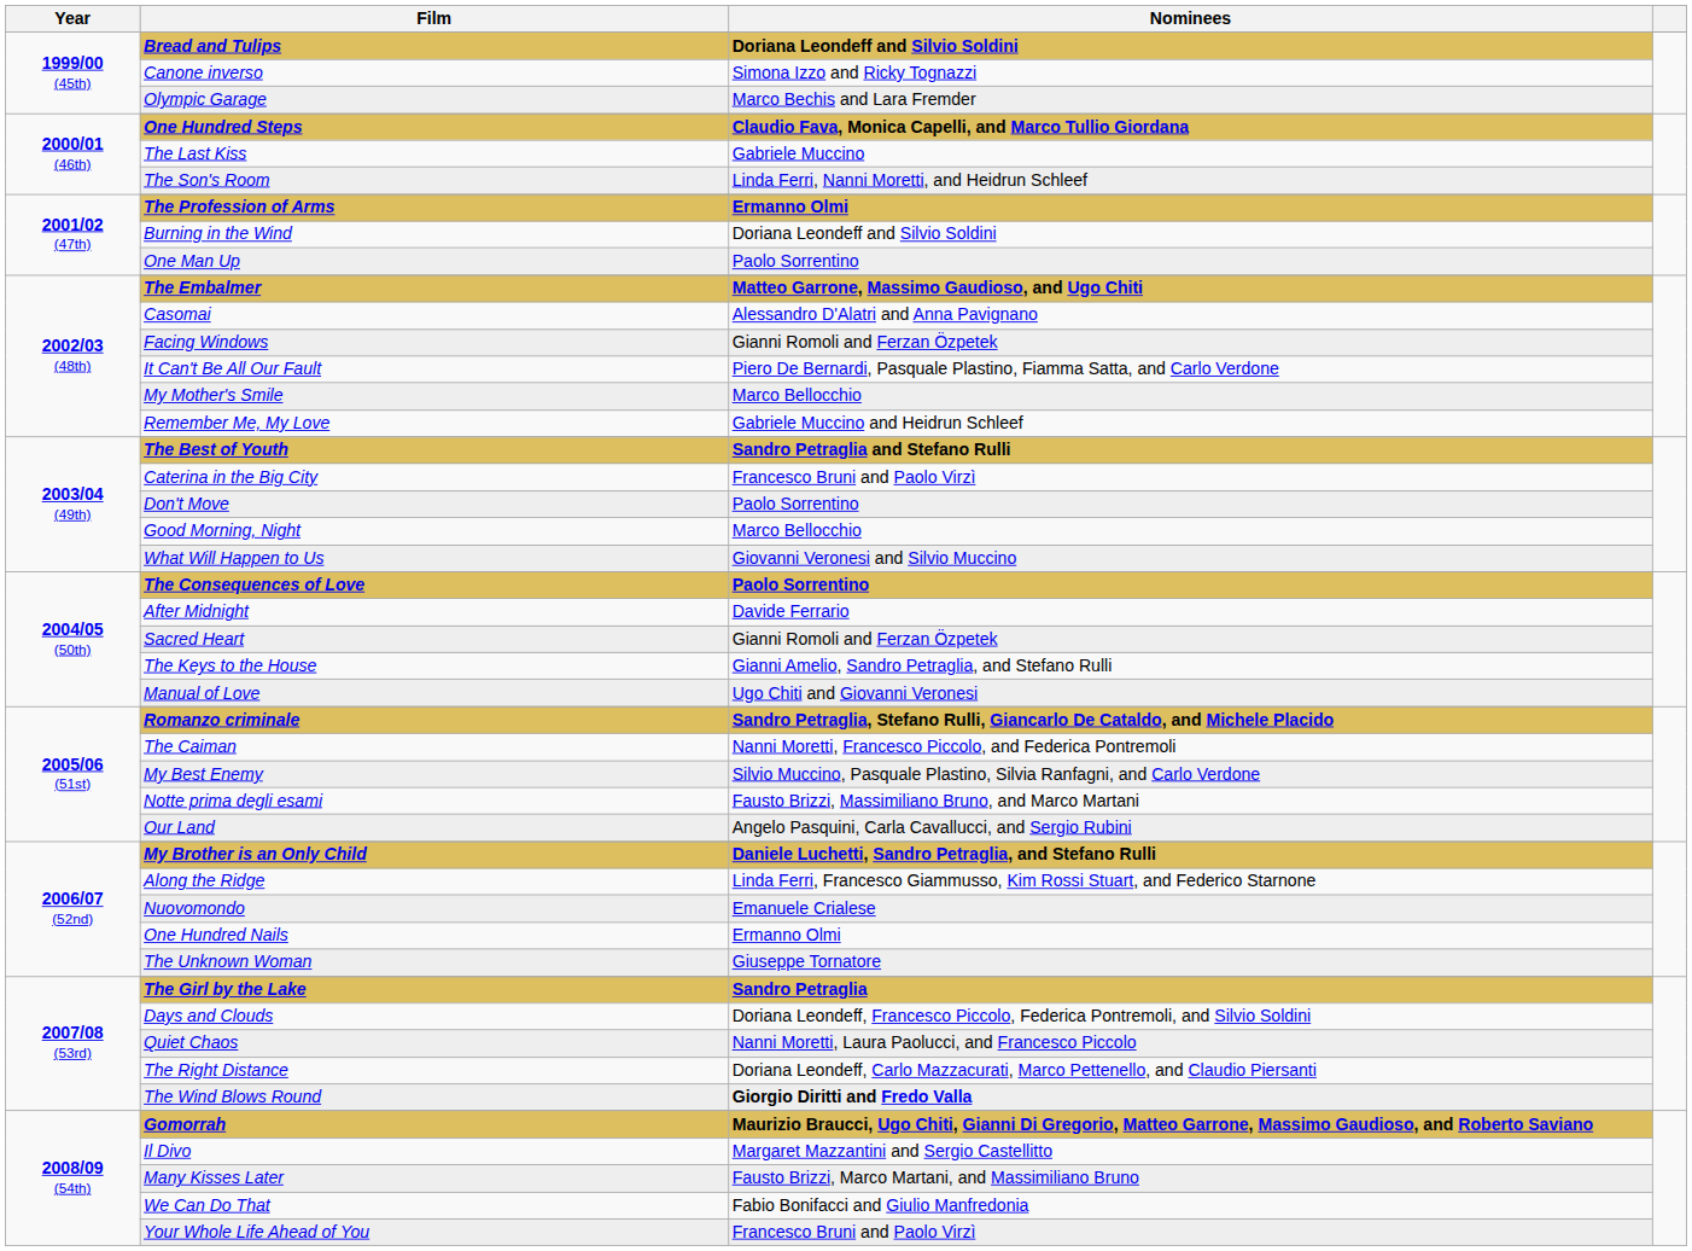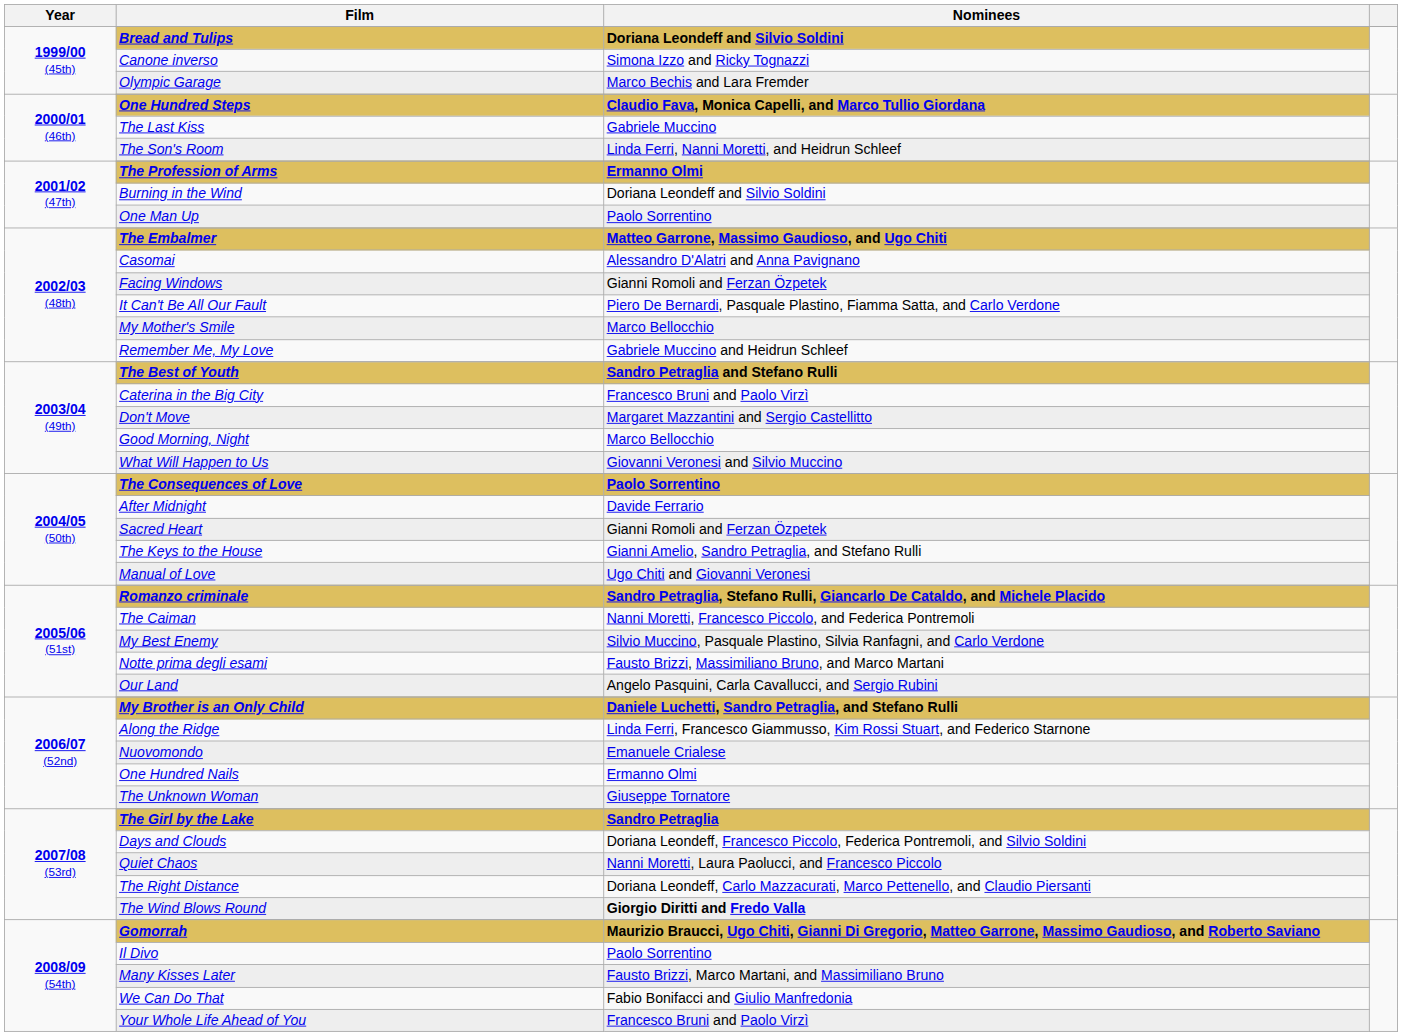Don't Move | Nominees: Paolo Sorrentino -> Margaret Mazzantini and Sergio Castellitto
Il Divo | Nominees: Margaret Mazzantini and Sergio Castellitto -> Paolo Sorrentino
